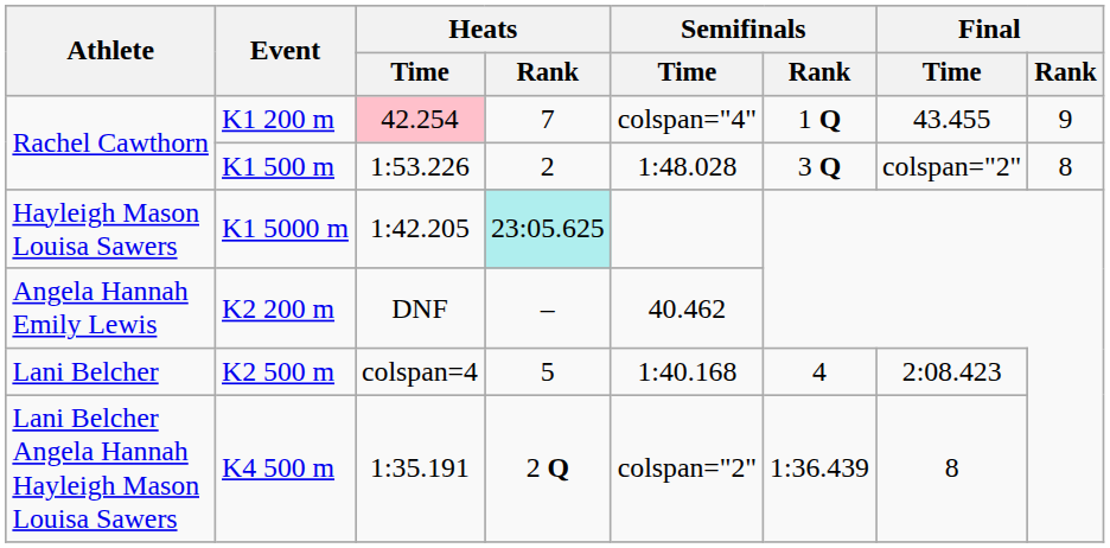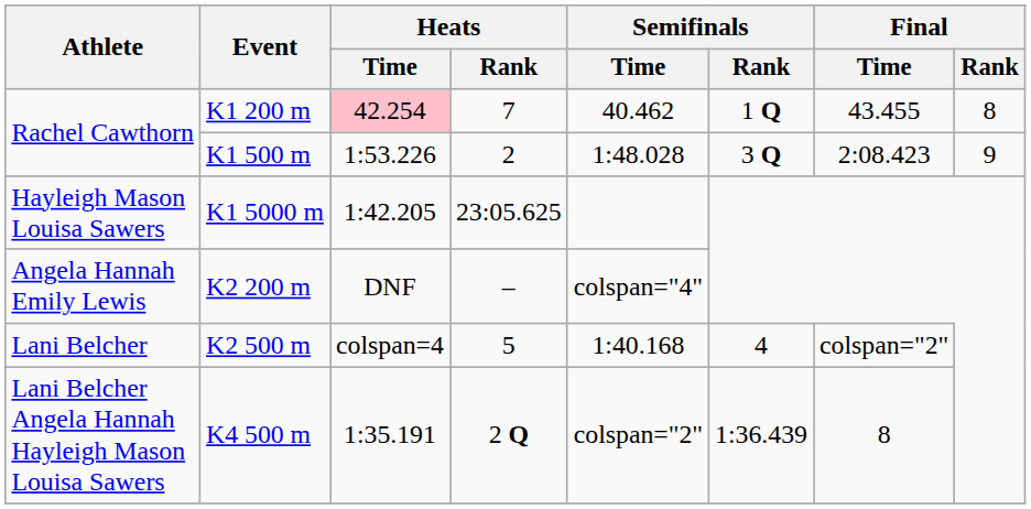K1 200 m | Semifinals / Time: colspan="4" -> 40.462
K1 200 m | Final / Rank: 9 -> 8
K1 500 m | Final / Time: colspan="2" -> 2:08.423
K1 500 m | Final / Rank: 8 -> 9
K1 5000 m | Heats / Rank: paleturquoise background -> no background
K2 200 m | Semifinals / Time: 40.462 -> colspan="4"
K2 500 m | Final / Time: 2:08.423 -> colspan="2"
